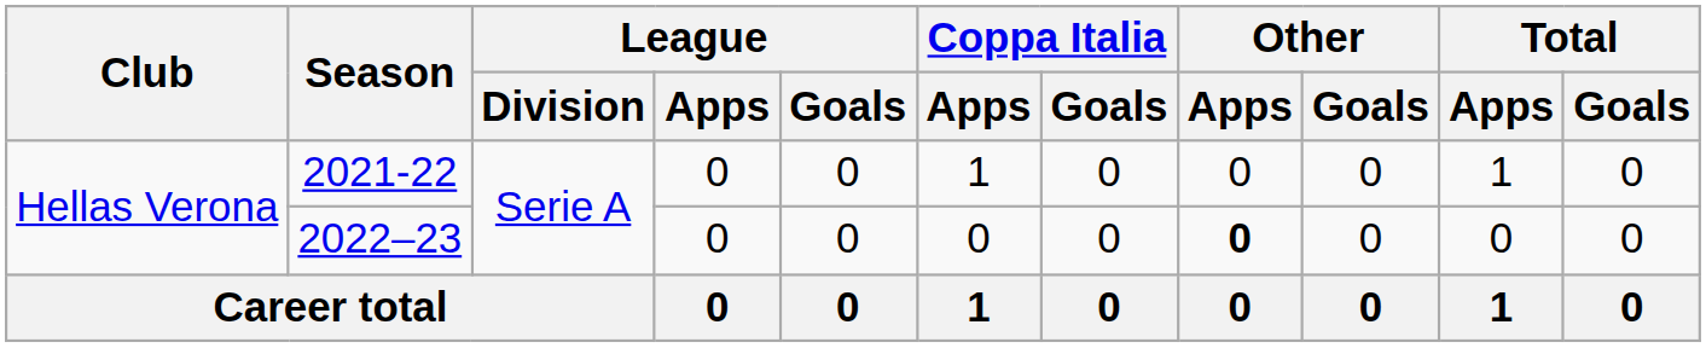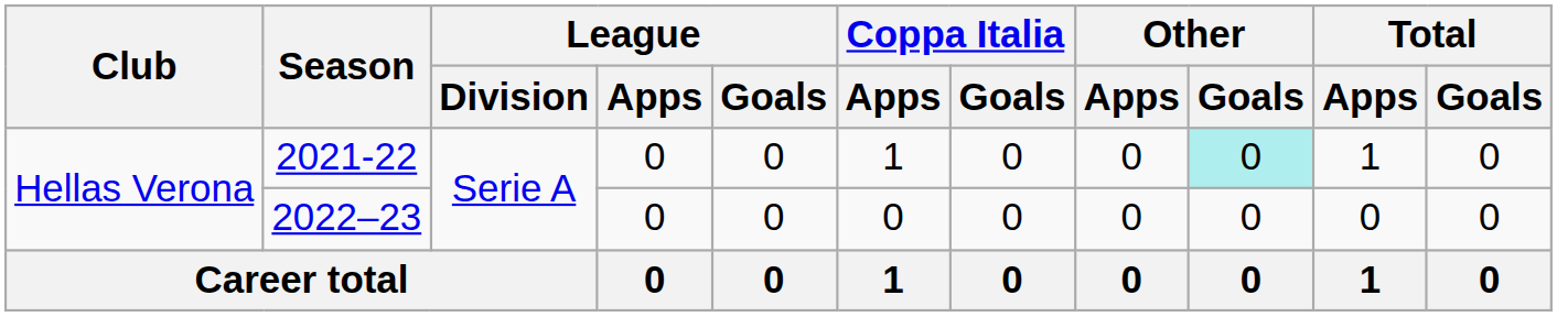2021-22 | Other / Goals: no background -> paleturquoise background
2022–23 | Other / Apps: bold -> normal
